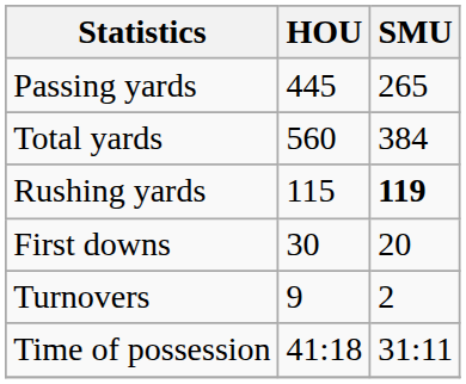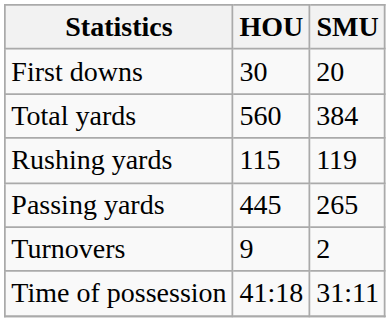rows swapped: First downs <-> Passing yards
Rushing yards | SMU: bold -> normal
